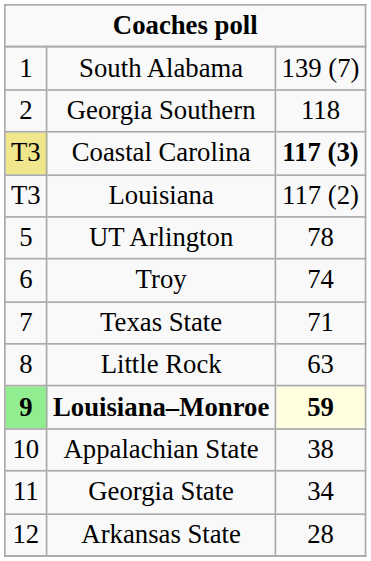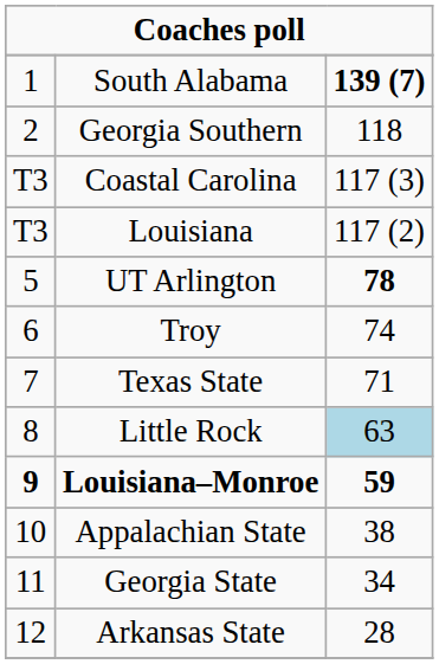South Alabama | column 3: normal -> bold
Coastal Carolina | column 1: khaki background -> no background
Coastal Carolina | column 3: bold -> normal
UT Arlington | column 3: normal -> bold
Little Rock | column 3: no background -> lightblue background
Louisiana–Monroe | column 1: lightgreen background -> no background
Louisiana–Monroe | column 3: lightyellow background -> no background
